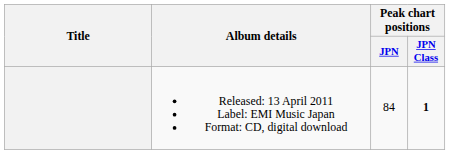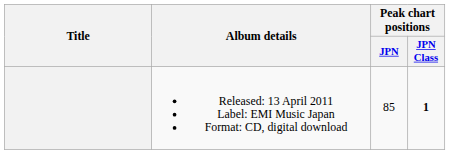row 3 | Peak chart positions / JPN: 84 -> 85
